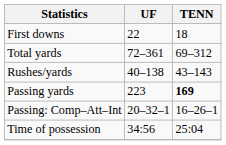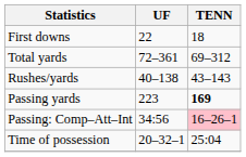Passing: Comp–Att–Int | UF: 20–32–1 -> 34:56
Passing: Comp–Att–Int | TENN: no background -> pink background
Time of possession | UF: 34:56 -> 20–32–1
